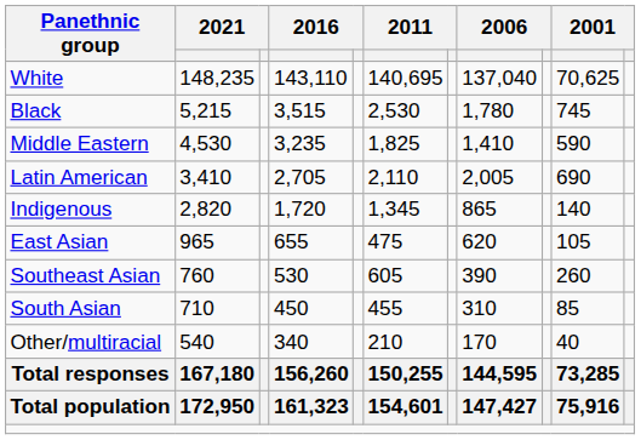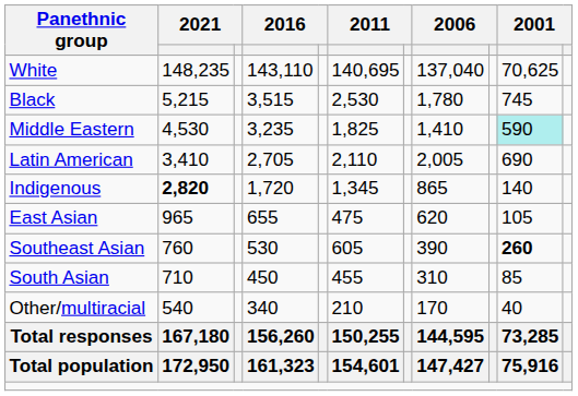Middle Eastern | column 10: no background -> paleturquoise background
Indigenous | column 2: normal -> bold
Southeast Asian | column 10: normal -> bold
